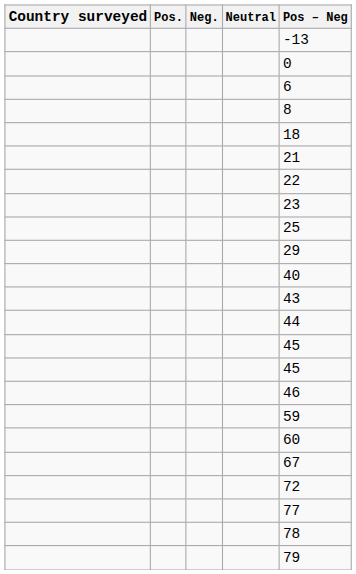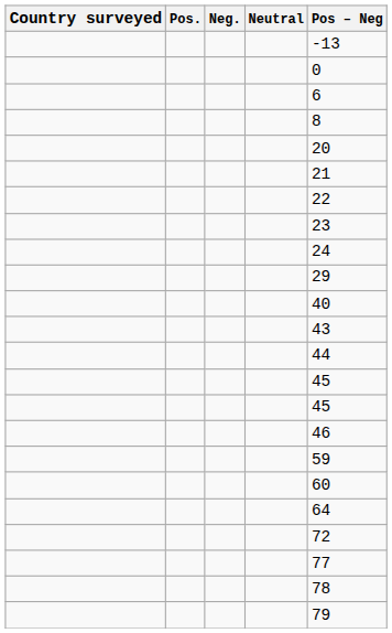row 6 | Pos – Neg: 18 -> 20
row 10 | Pos – Neg: 25 -> 24
row 20 | Pos – Neg: 67 -> 64
